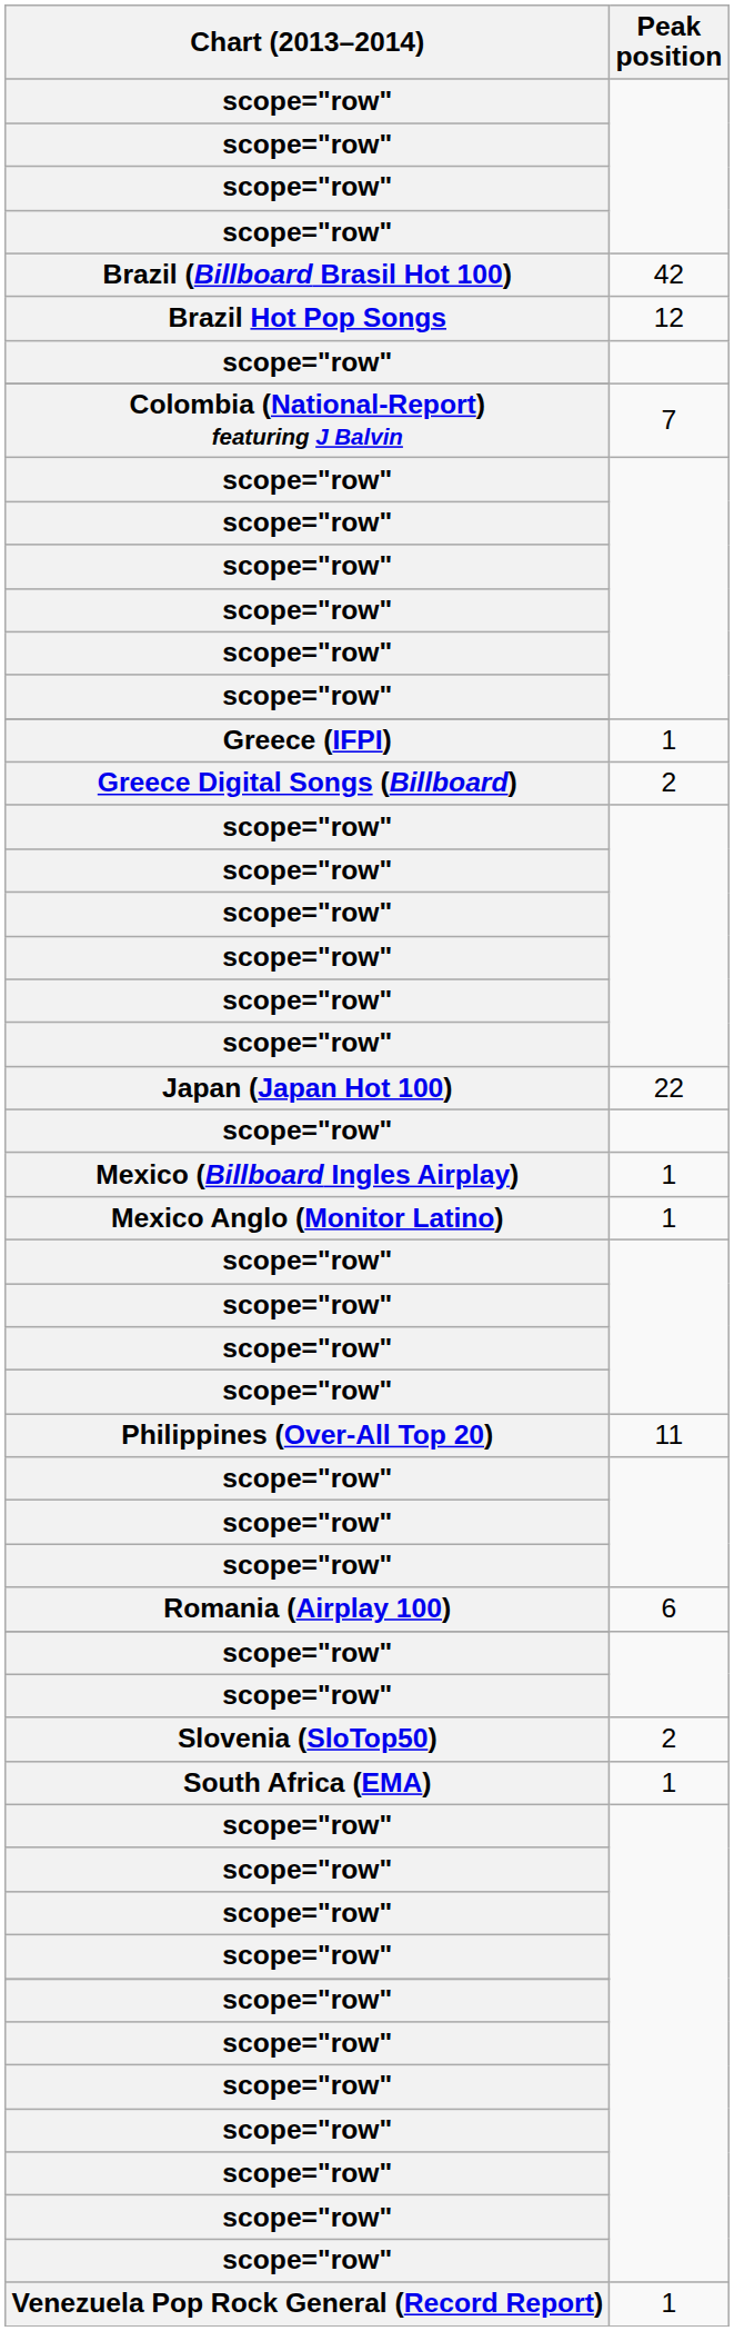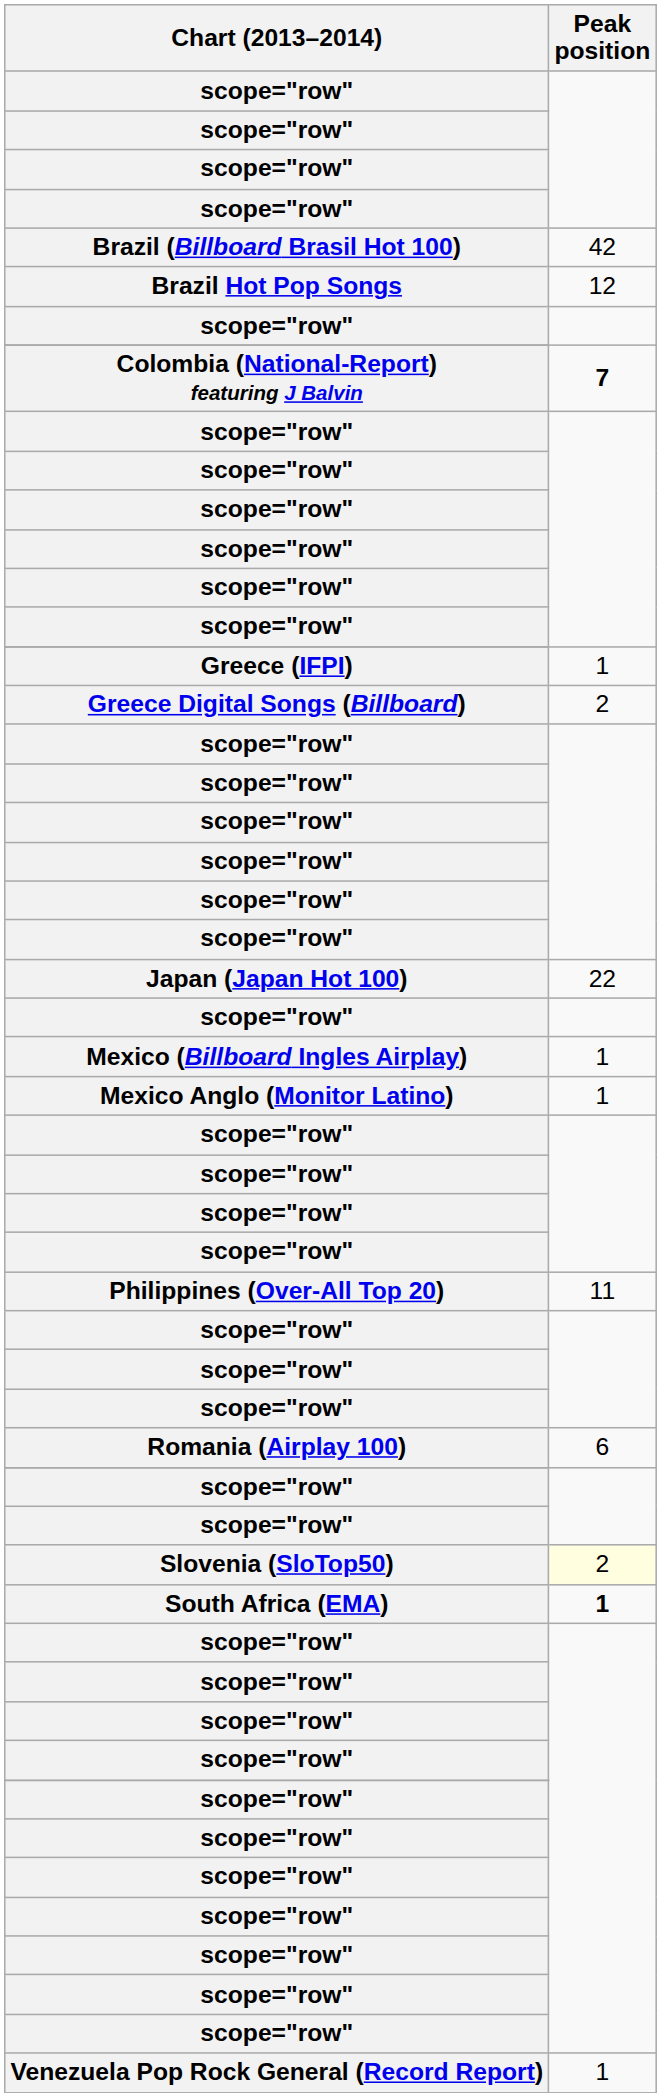Colombia (National-Report) featuring J Balvin | Peak position: normal -> bold
Slovenia (SloTop50) | Peak position: no background -> lightyellow background
South Africa (EMA) | Peak position: normal -> bold
